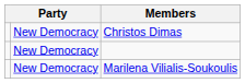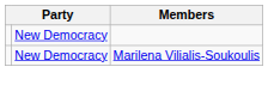- row: New Democracy | Christos Dimas
